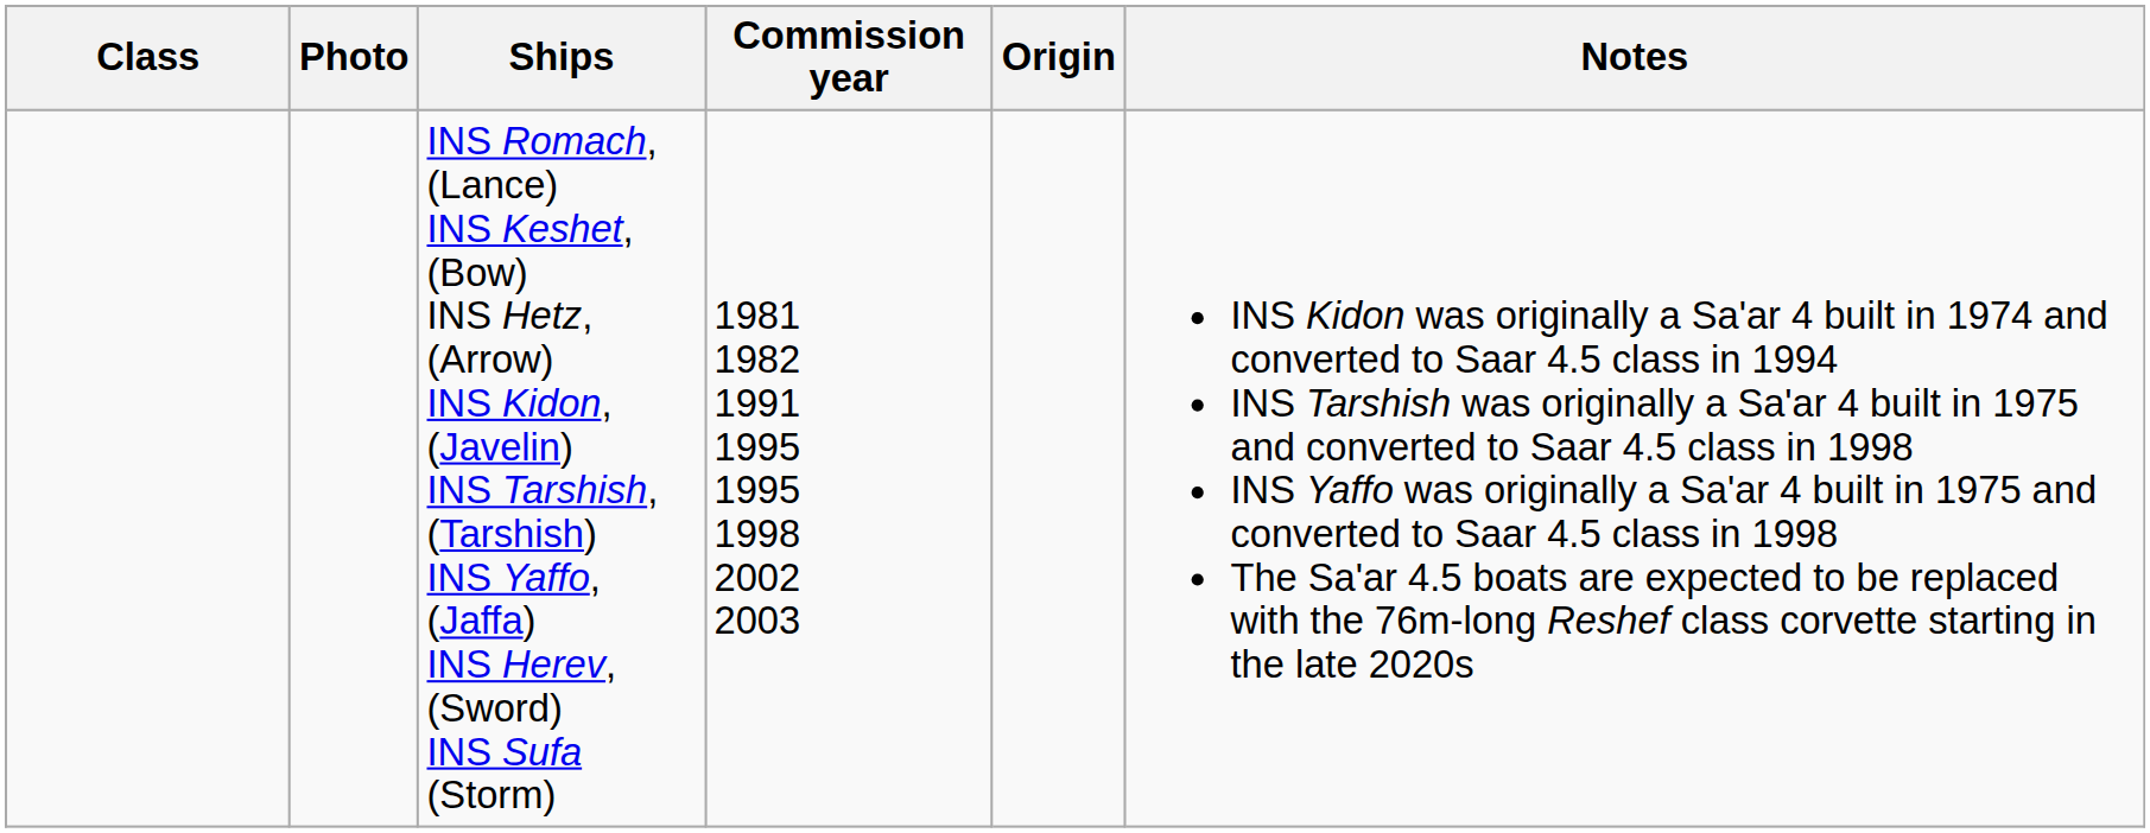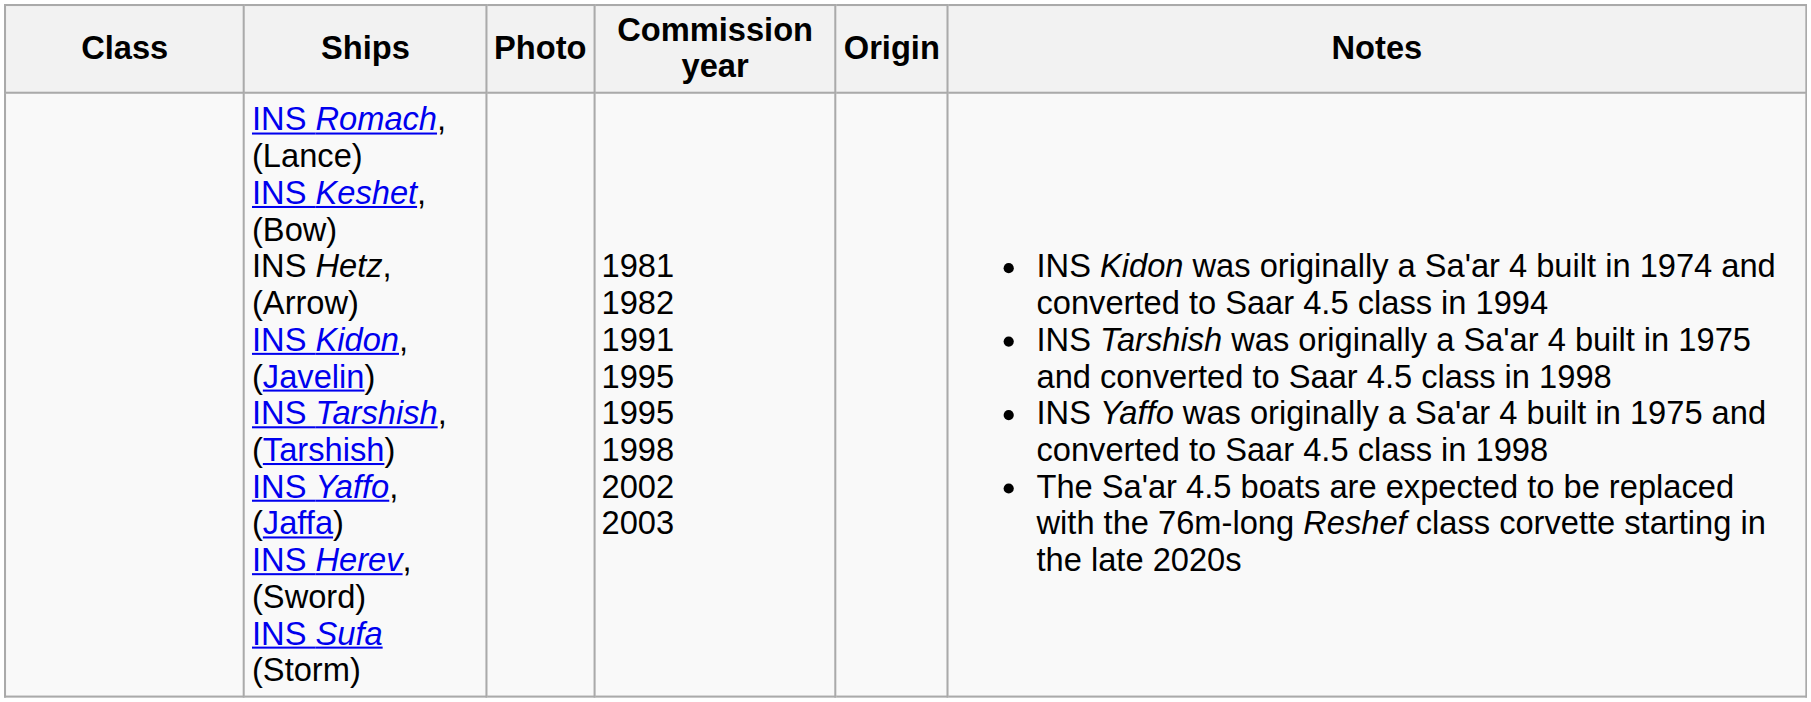columns swapped: Photo <-> Ships
